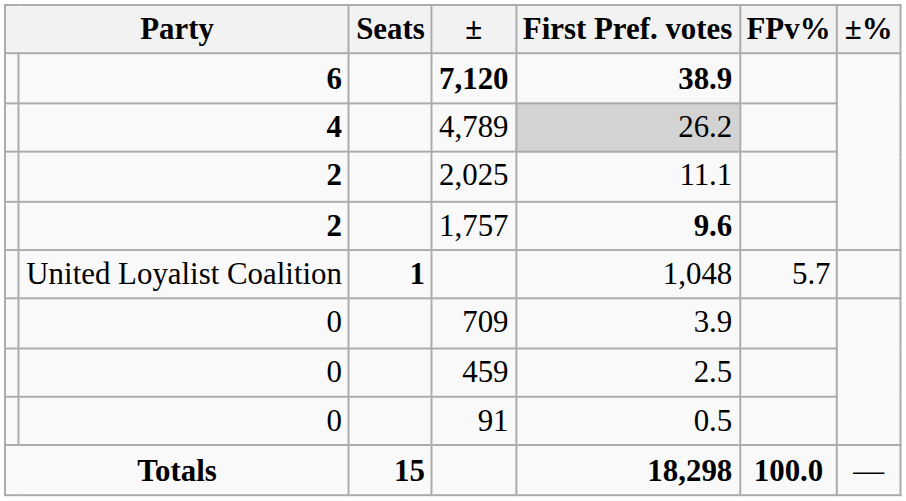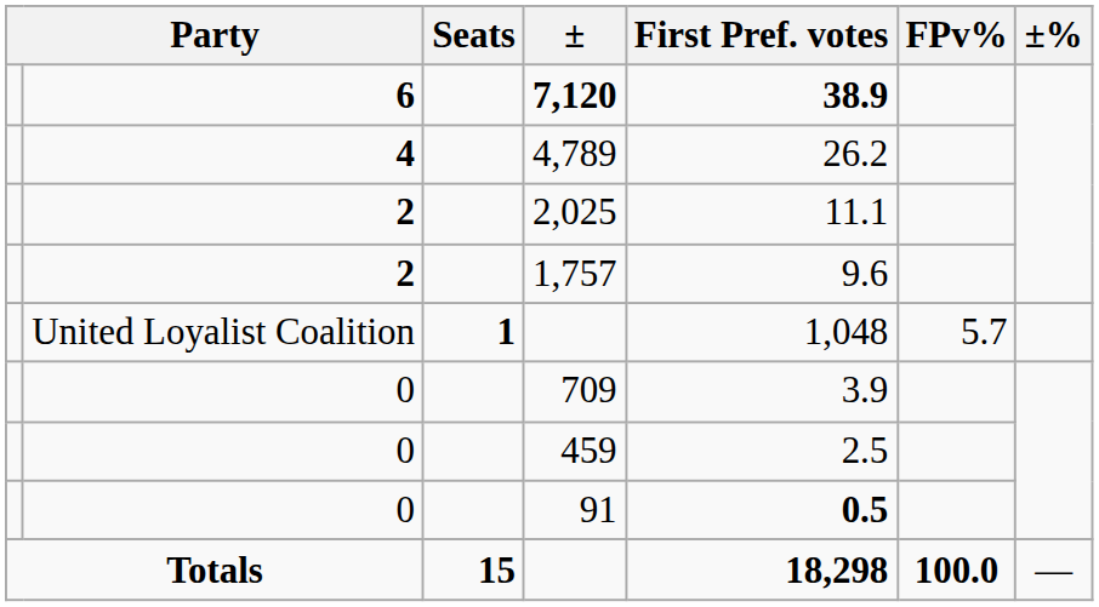4,789 | First Pref. votes: lightgrey background -> no background
1,757 | First Pref. votes: bold -> normal
91 | First Pref. votes: normal -> bold
